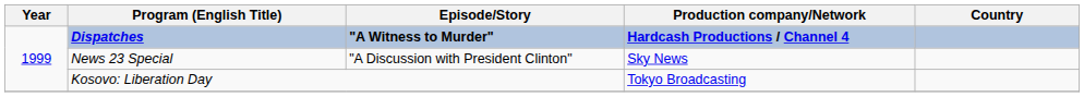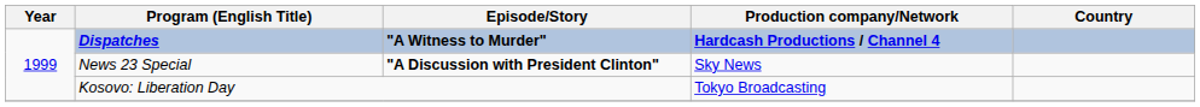News 23 Special | Episode/Story: normal -> bold
